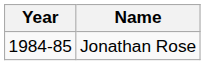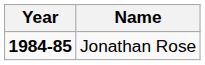Jonathan Rose | Year: normal -> bold
